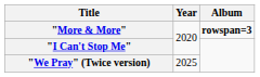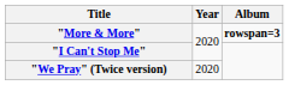"We Pray" (Twice version) | Year: 2025 -> 2020
